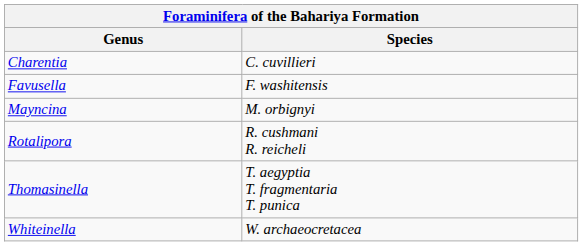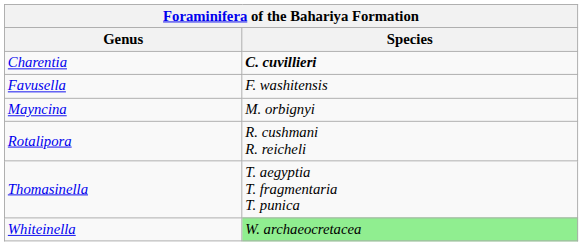Charentia | Species: normal -> bold
Whiteinella | Species: no background -> lightgreen background
